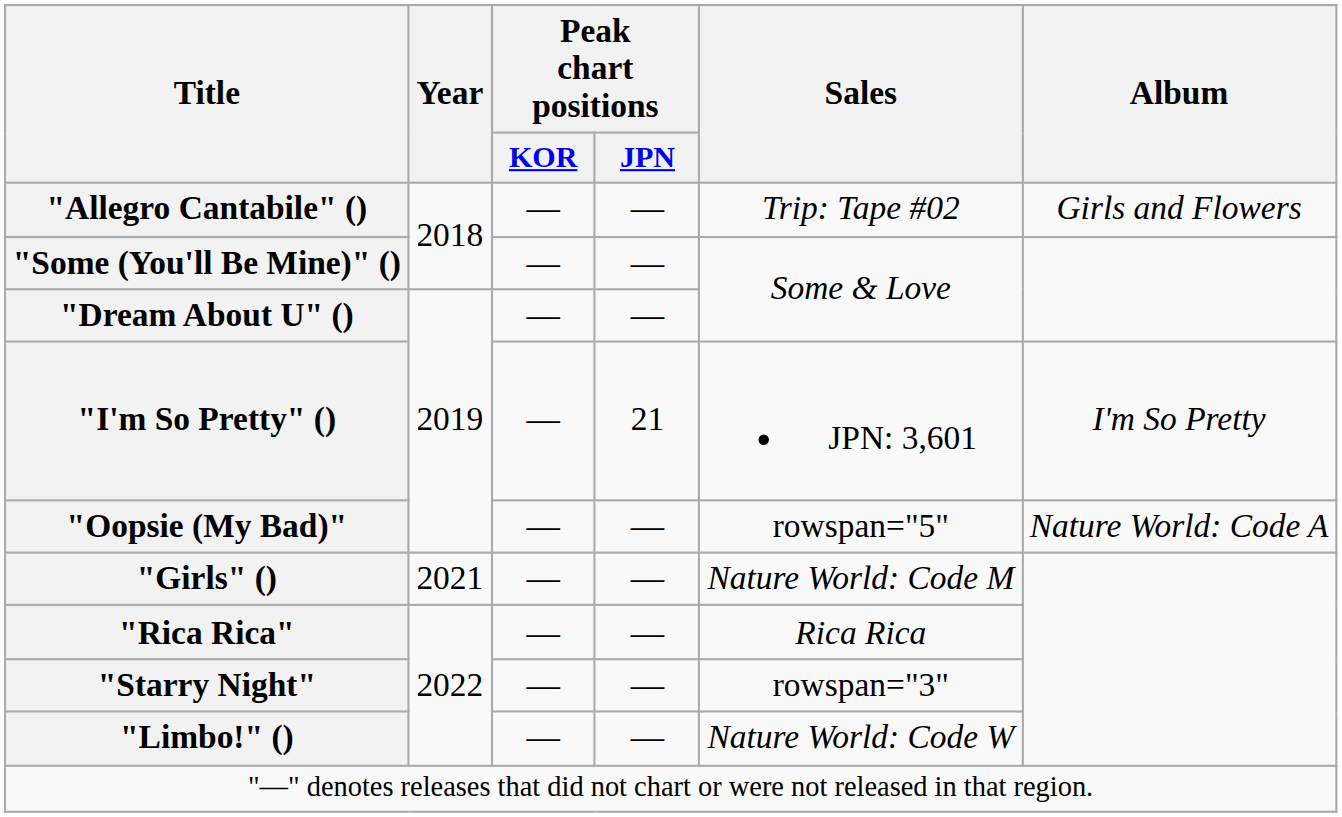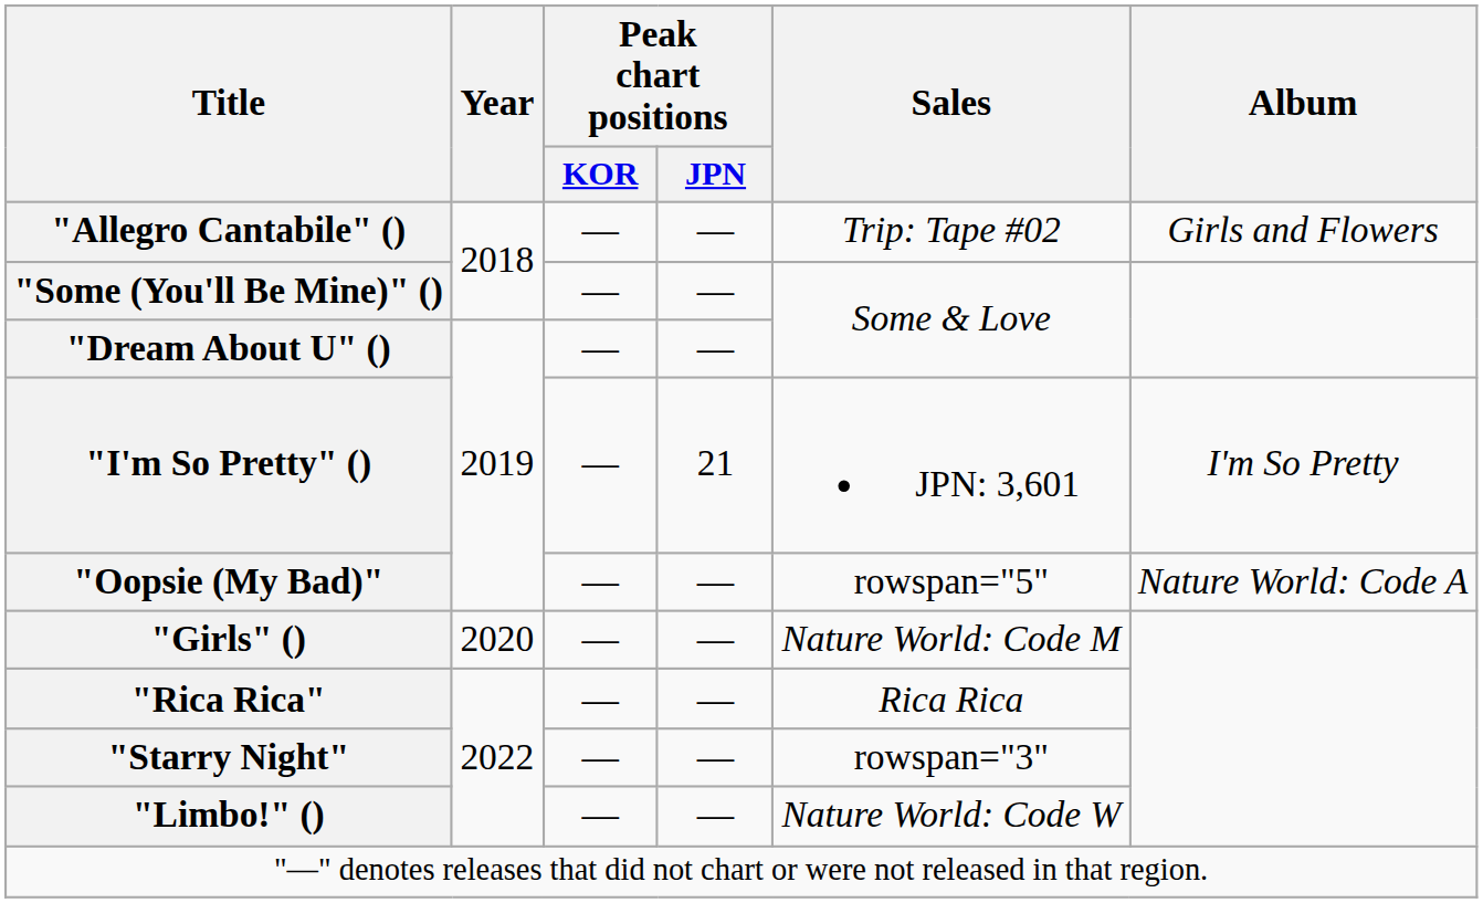"Girls" () | Year: 2021 -> 2020
